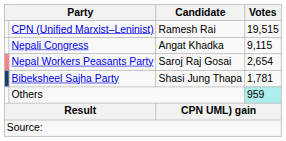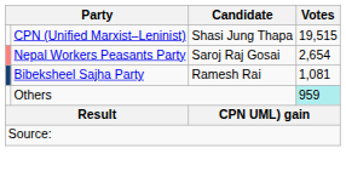CPN (Unified Marxist–Leninist) | Candidate: Ramesh Rai -> Shasi Jung Thapa
- row: Nepali Congress | Angat Khadka | 9,115
Bibeksheel Sajha Party | Candidate: Shasi Jung Thapa -> Ramesh Rai
Bibeksheel Sajha Party | Votes: 1,781 -> 1,081
